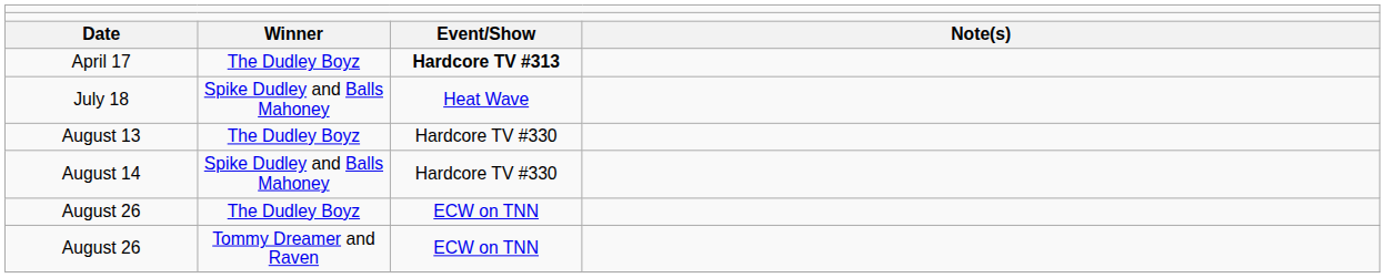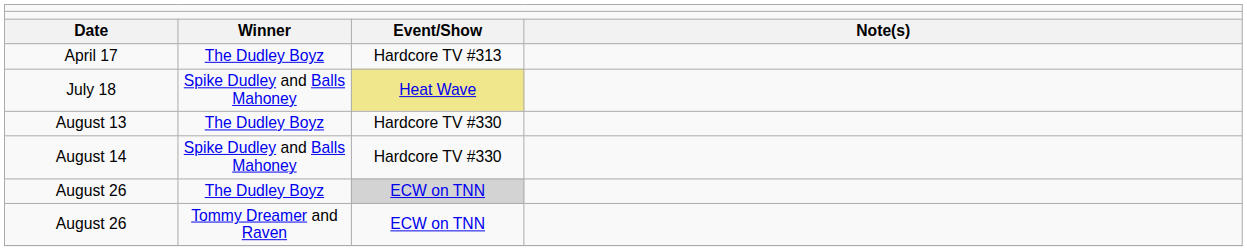April 17 | column 3: bold -> normal
July 18 | column 3: no background -> khaki background
August 26 / The Dudley Boyz | column 3: no background -> lightgrey background
